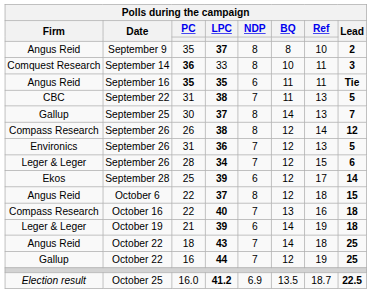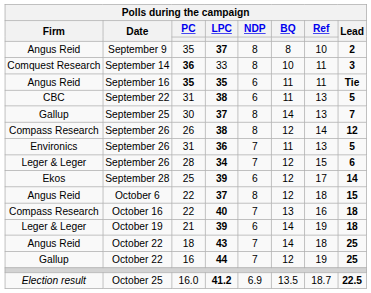September 22 | NDP: 7 -> 6
September 26 / 31 | BQ: 12 -> 11
